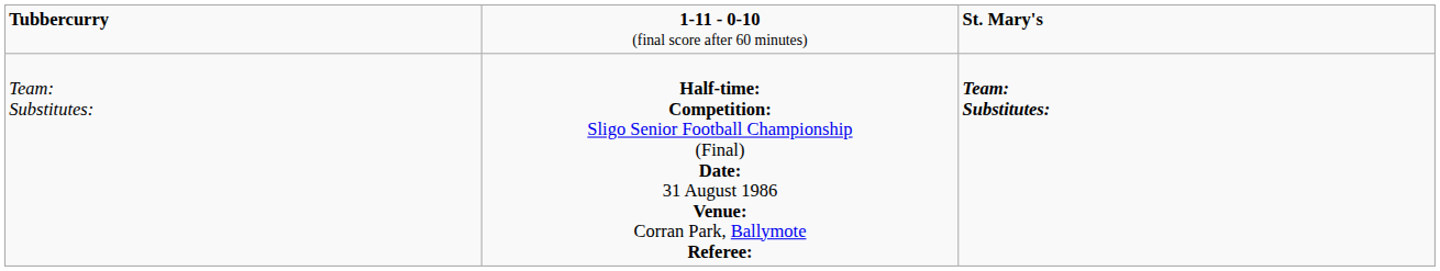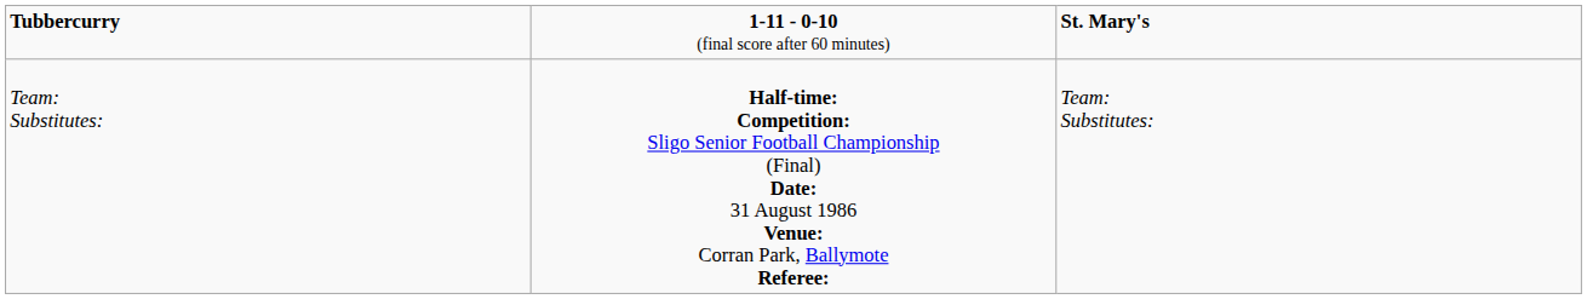row 2 | column 3: bold -> normal
